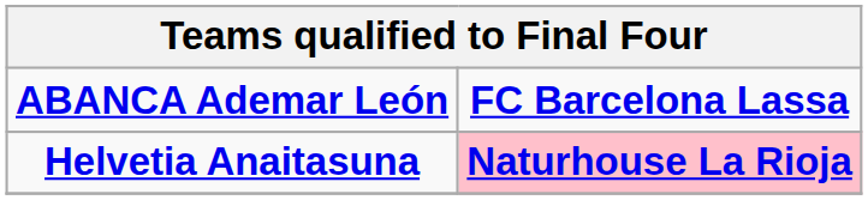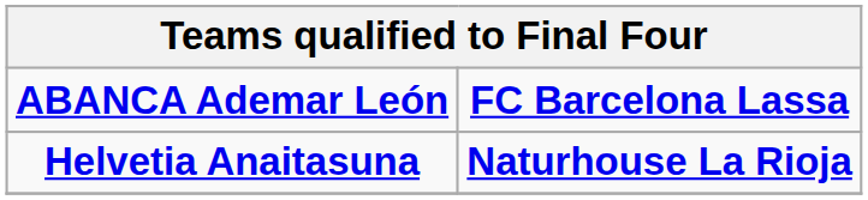Helvetia Anaitasuna | FC Barcelona Lassa: pink background -> no background
